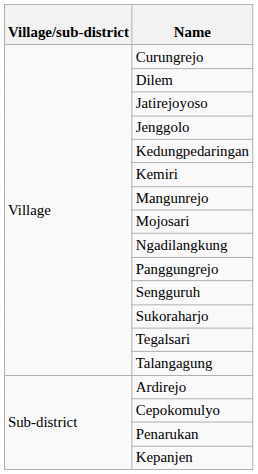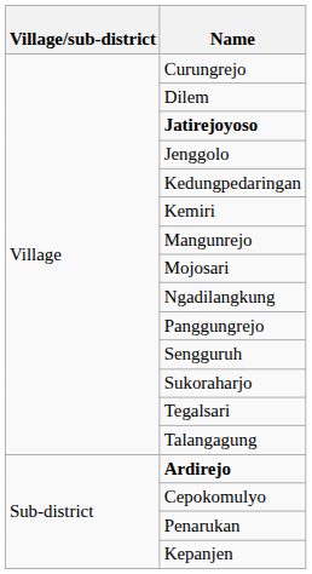Jatirejoyoso | Name: normal -> bold
Ardirejo | Name: normal -> bold
